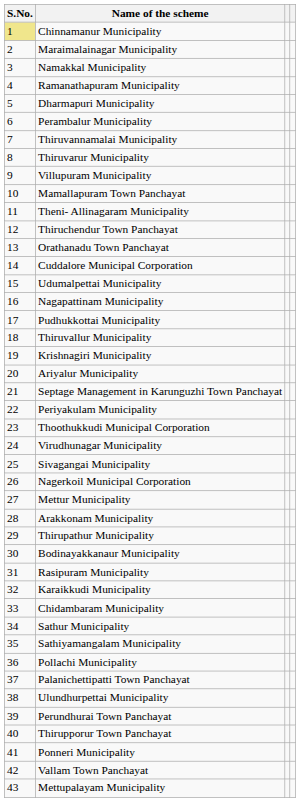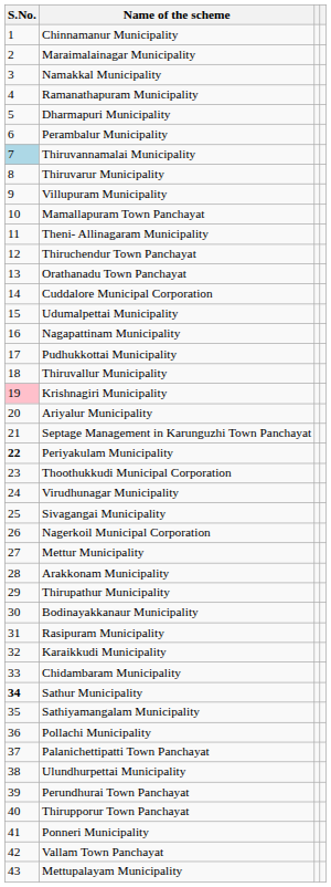Chinnamanur Municipality | S.No.: khaki background -> no background
Thiruvannamalai Municipality | S.No.: no background -> lightblue background
Krishnagiri Municipality | S.No.: no background -> pink background
Periyakulam Municipality | S.No.: normal -> bold
Sathur Municipality | S.No.: normal -> bold
